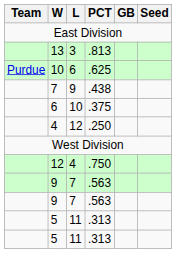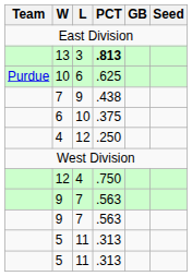13 | PCT: normal -> bold
